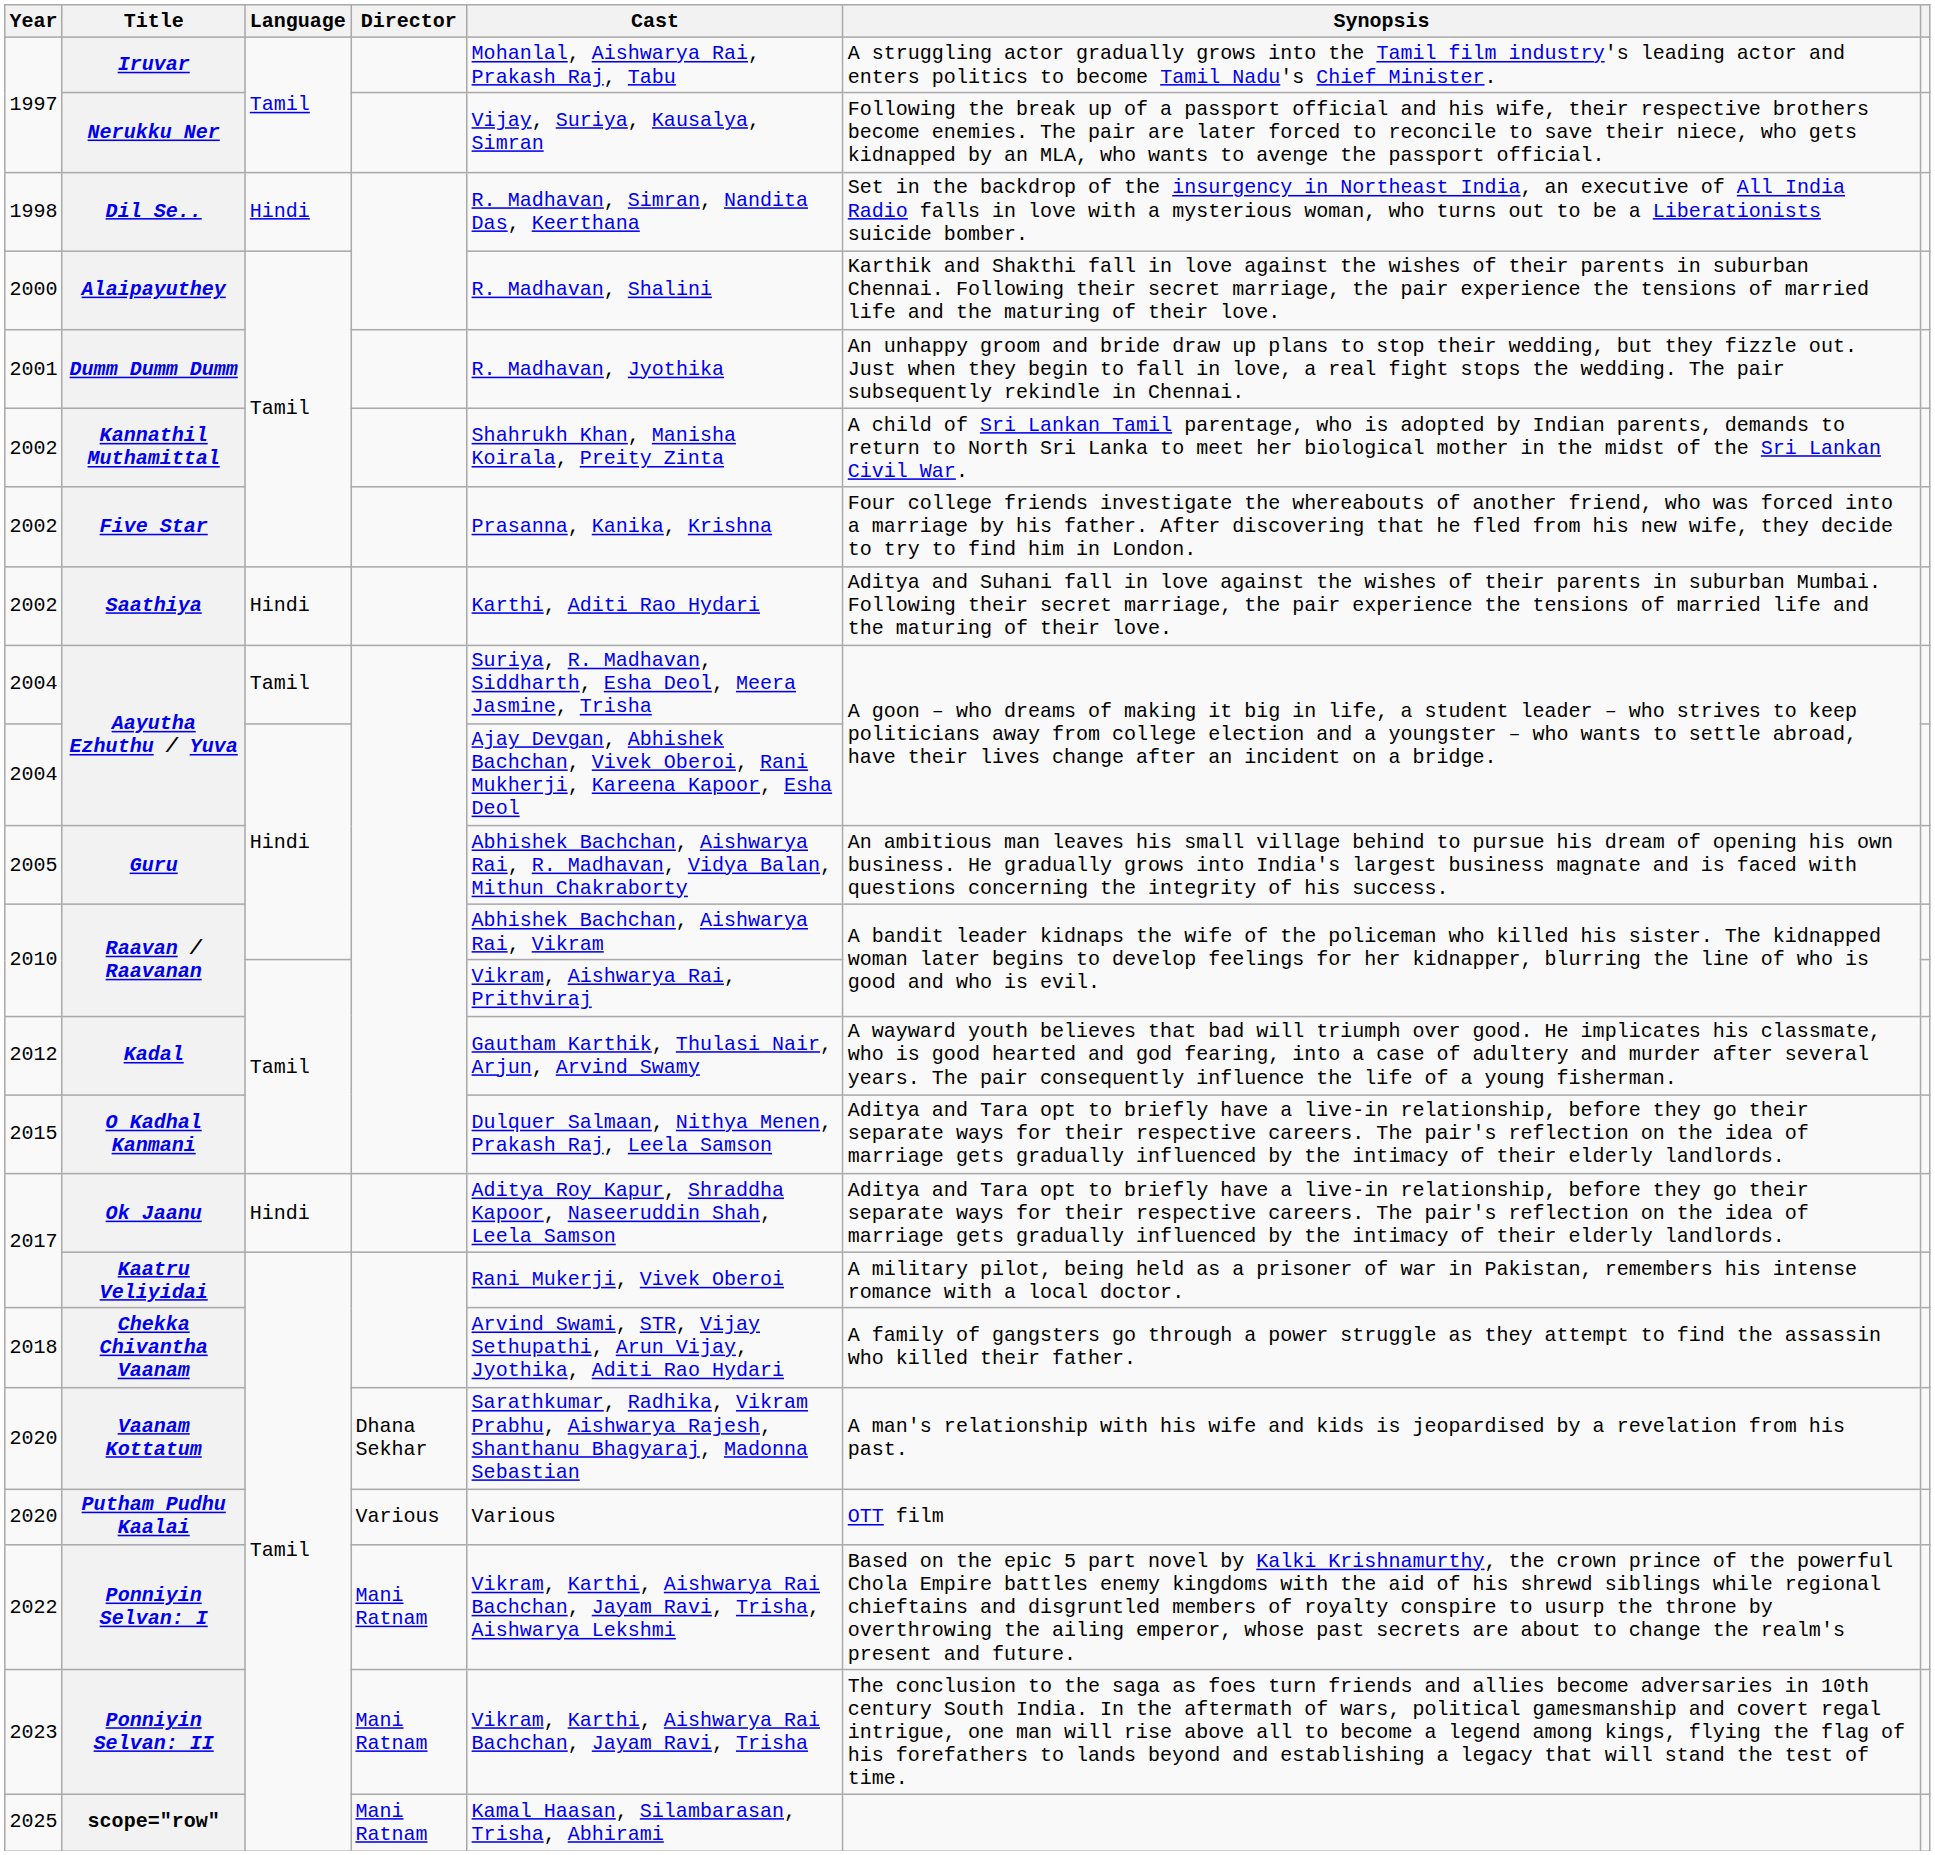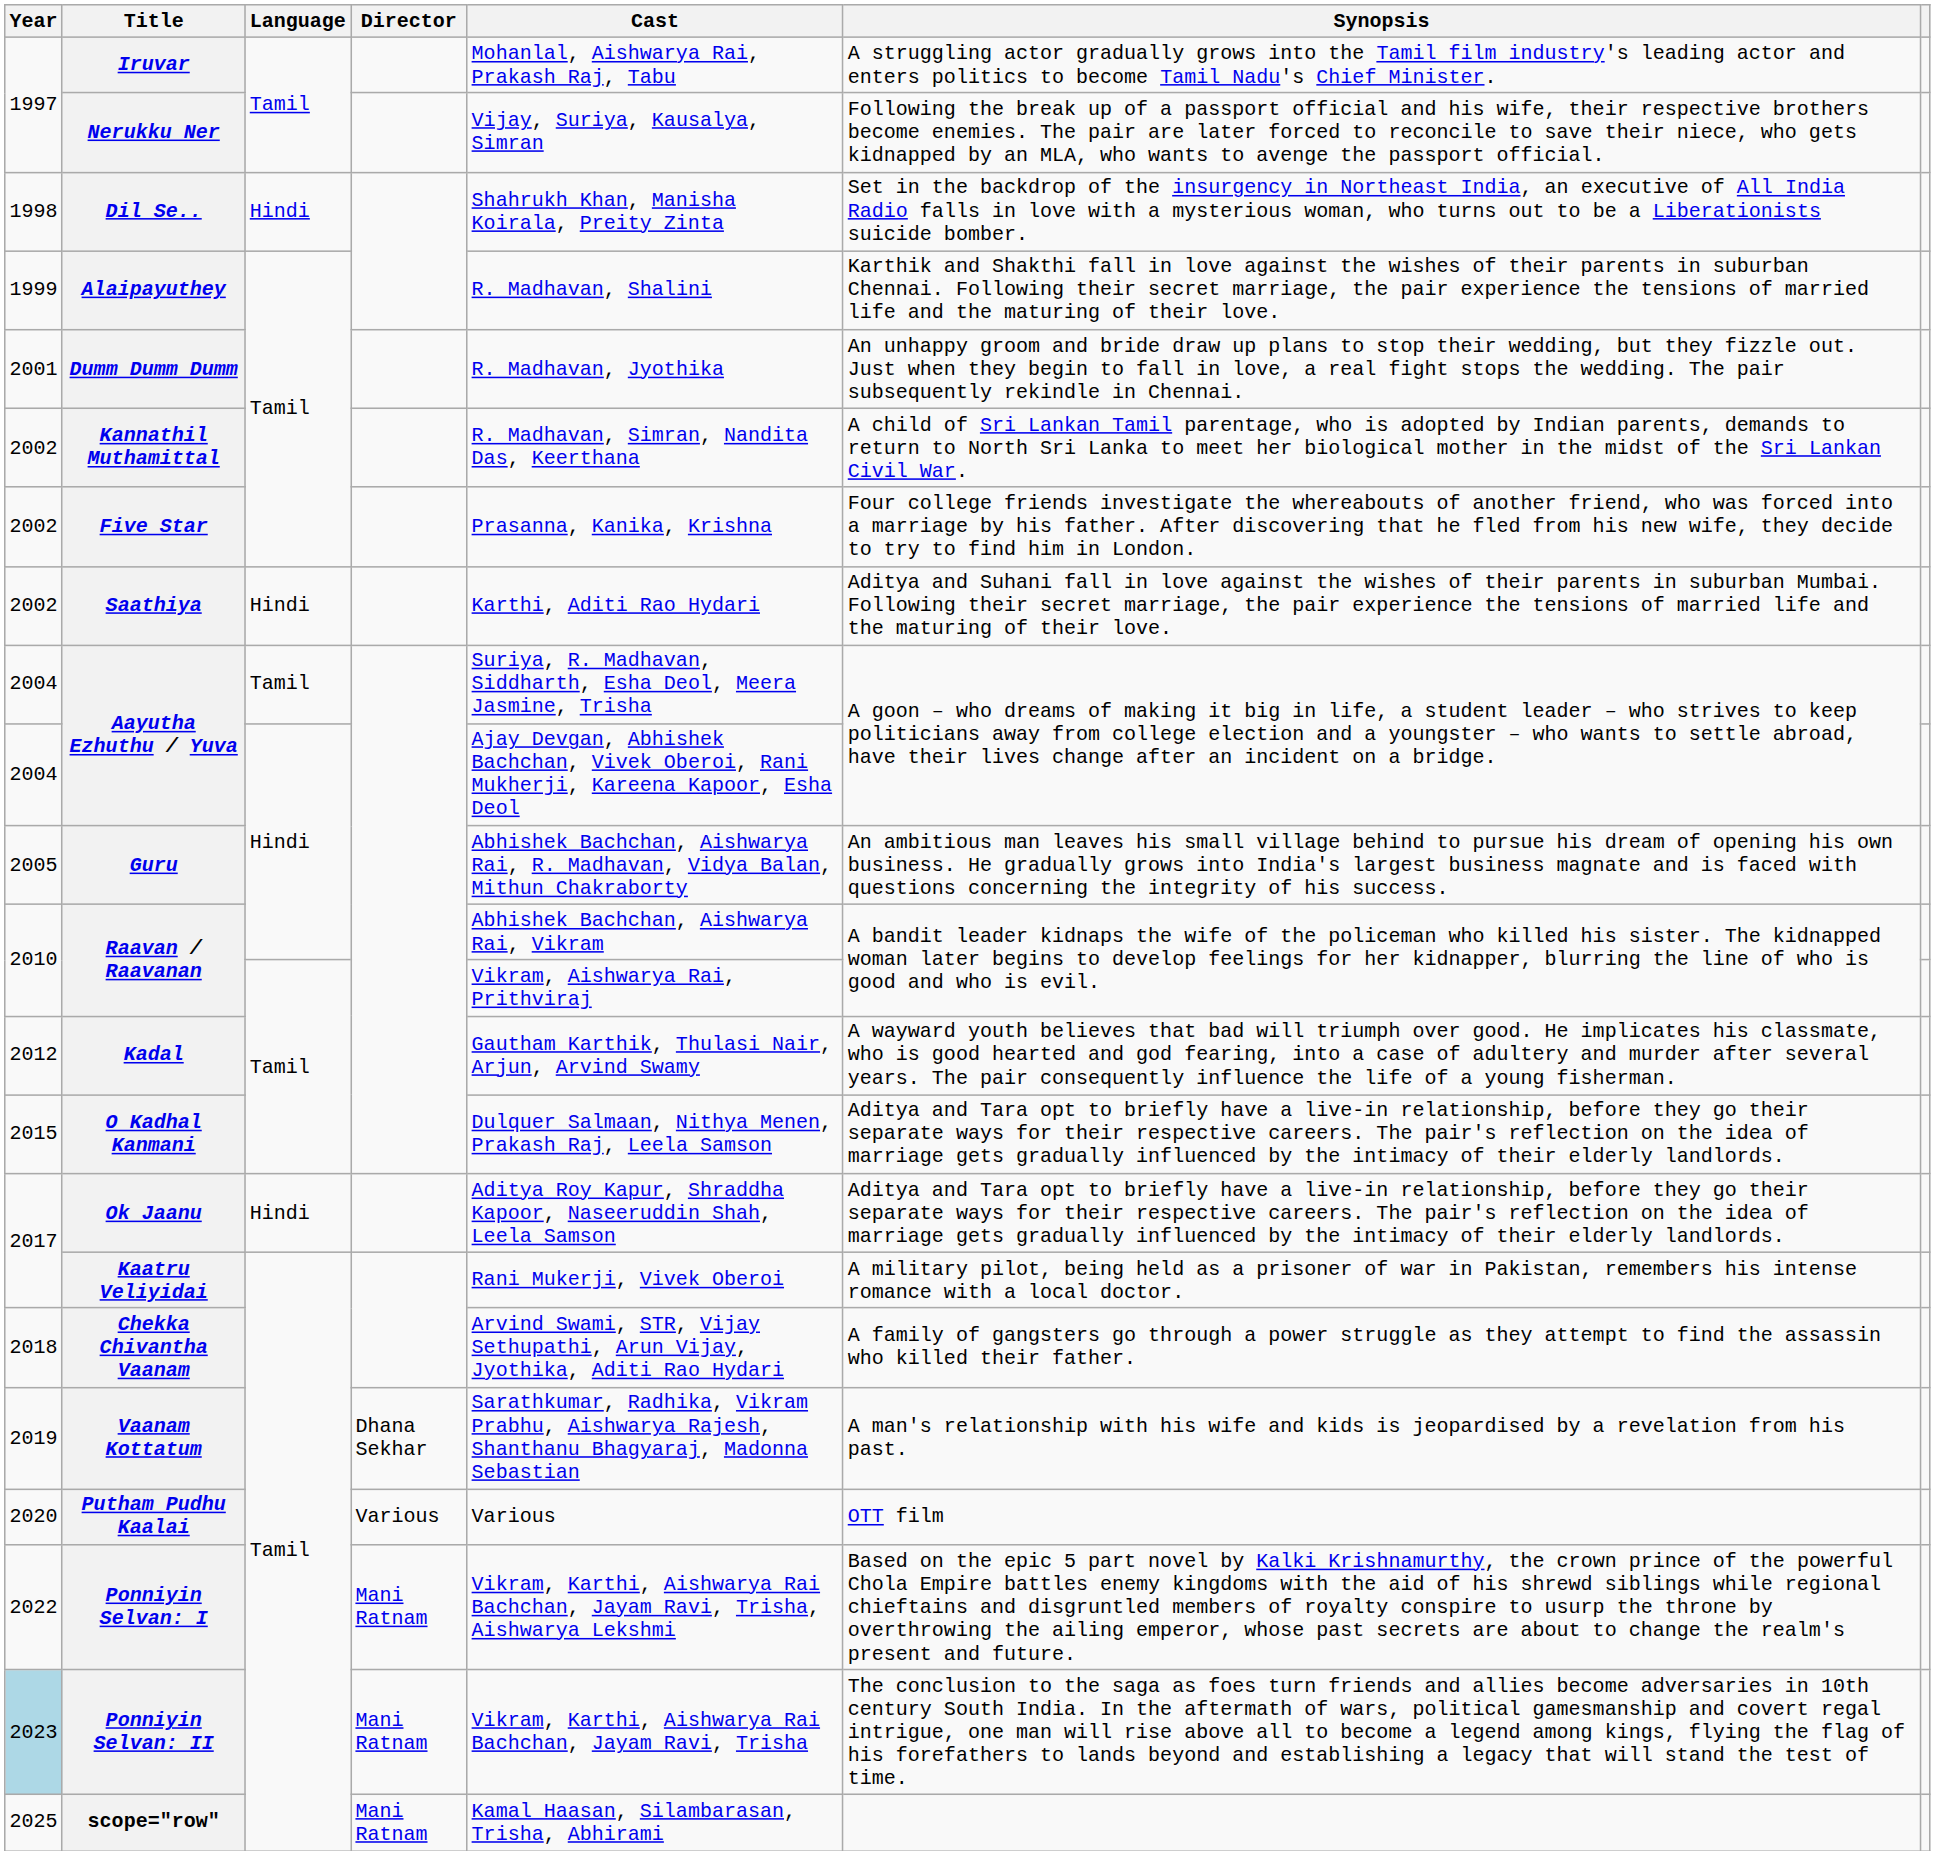Dil Se.. | Cast: R. Madhavan, Simran, Nandita Das, Keerthana -> Shahrukh Khan, Manisha Koirala, Preity Zinta
Alaipayuthey | Year: 2000 -> 1999
Kannathil Muthamittal | Cast: Shahrukh Khan, Manisha Koirala, Preity Zinta -> R. Madhavan, Simran, Nandita Das, Keerthana
Vaanam Kottatum | Year: 2020 -> 2019
Ponniyin Selvan: II | Year: no background -> lightblue background
